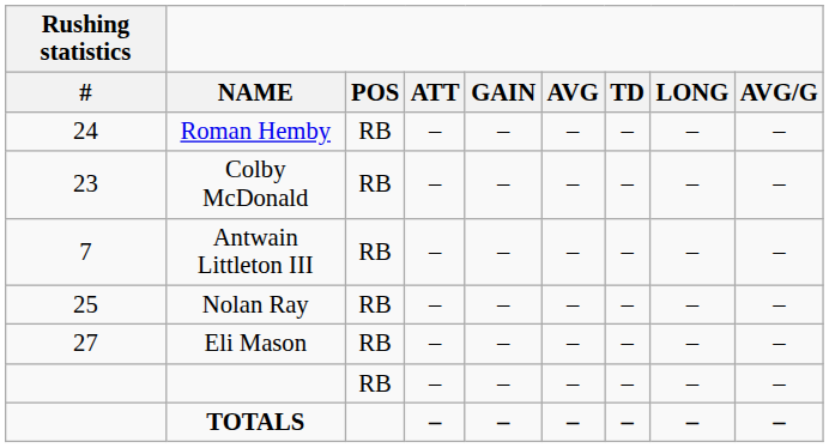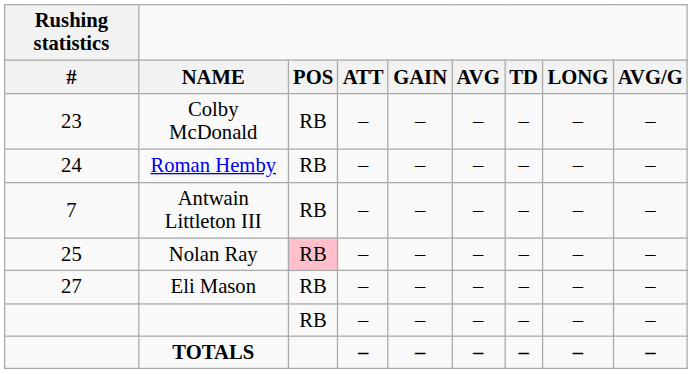rows swapped: Roman Hemby <-> Colby McDonald
Nolan Ray | POS: no background -> pink background
